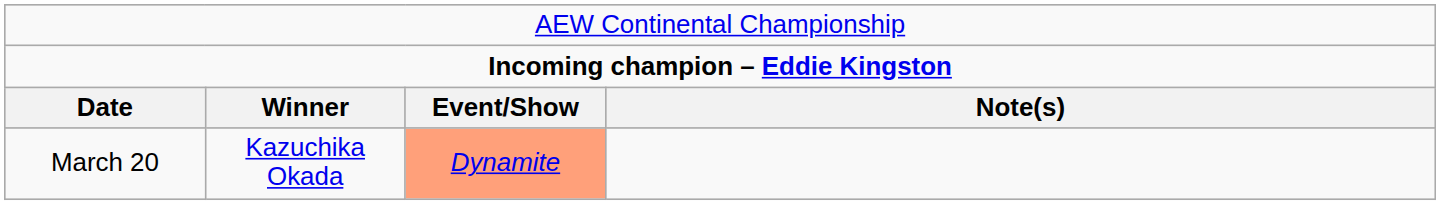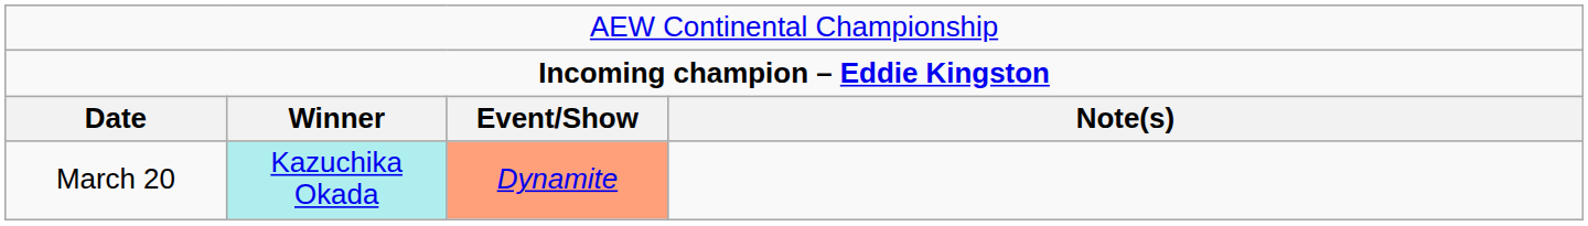March 20 | column 2: no background -> paleturquoise background
